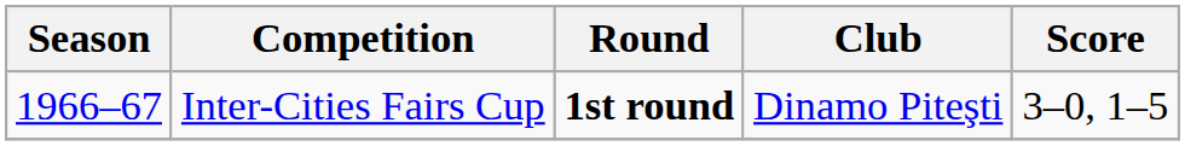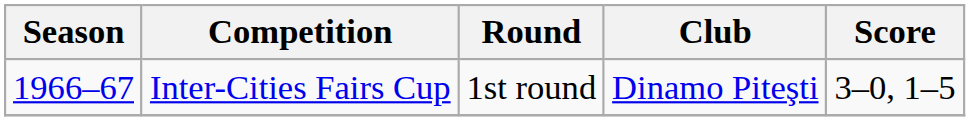Inter-Cities Fairs Cup | Round: bold -> normal
